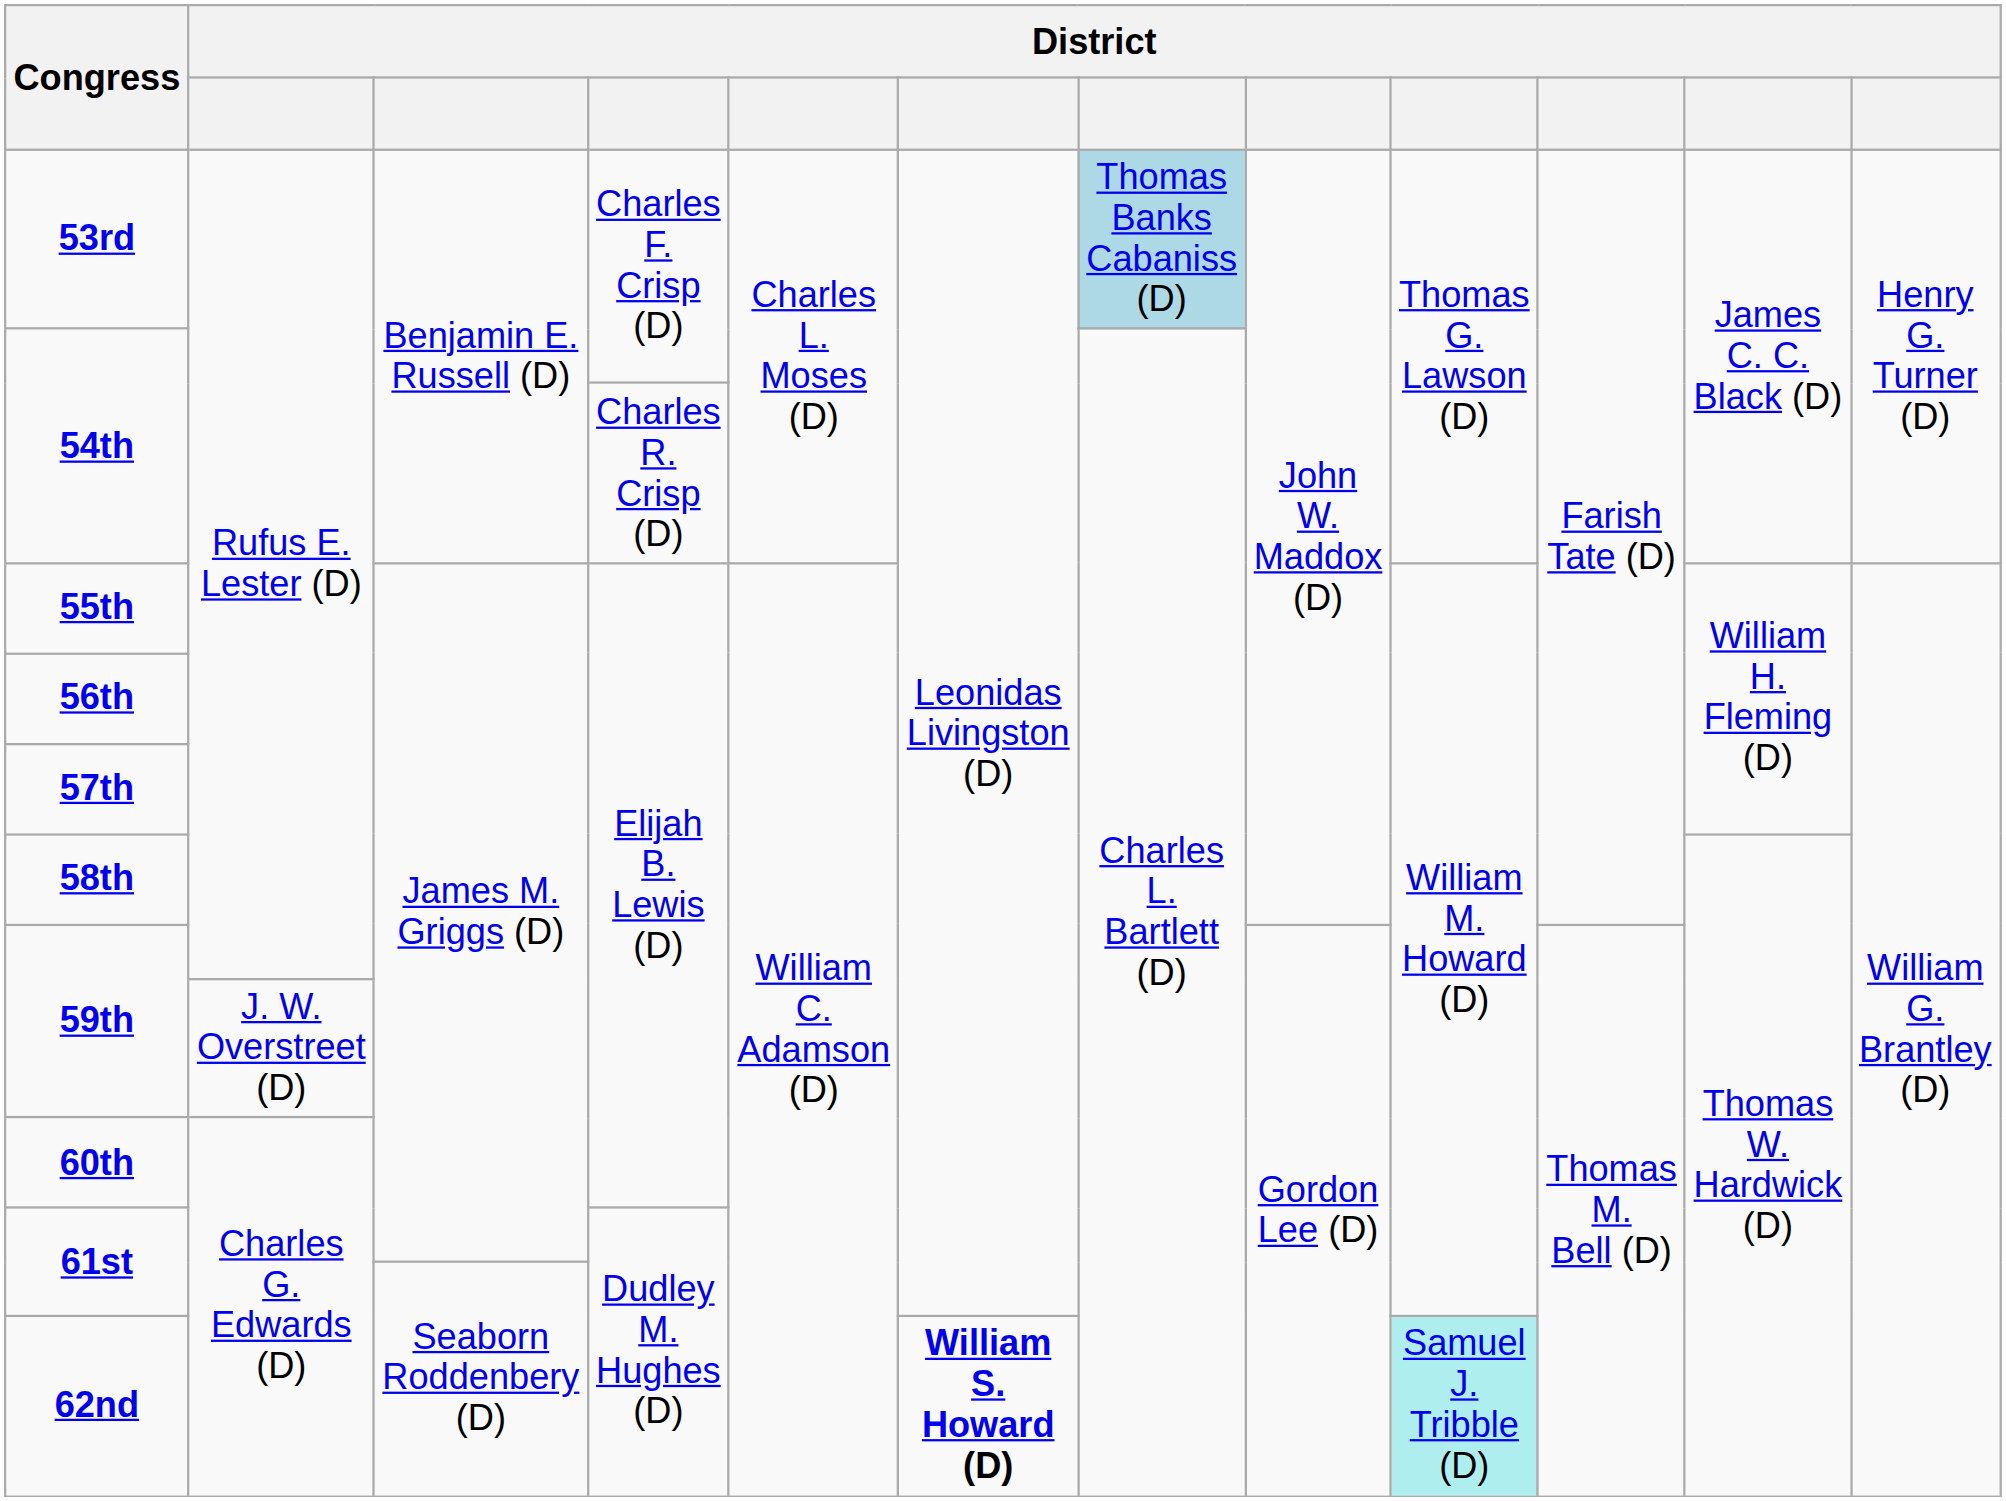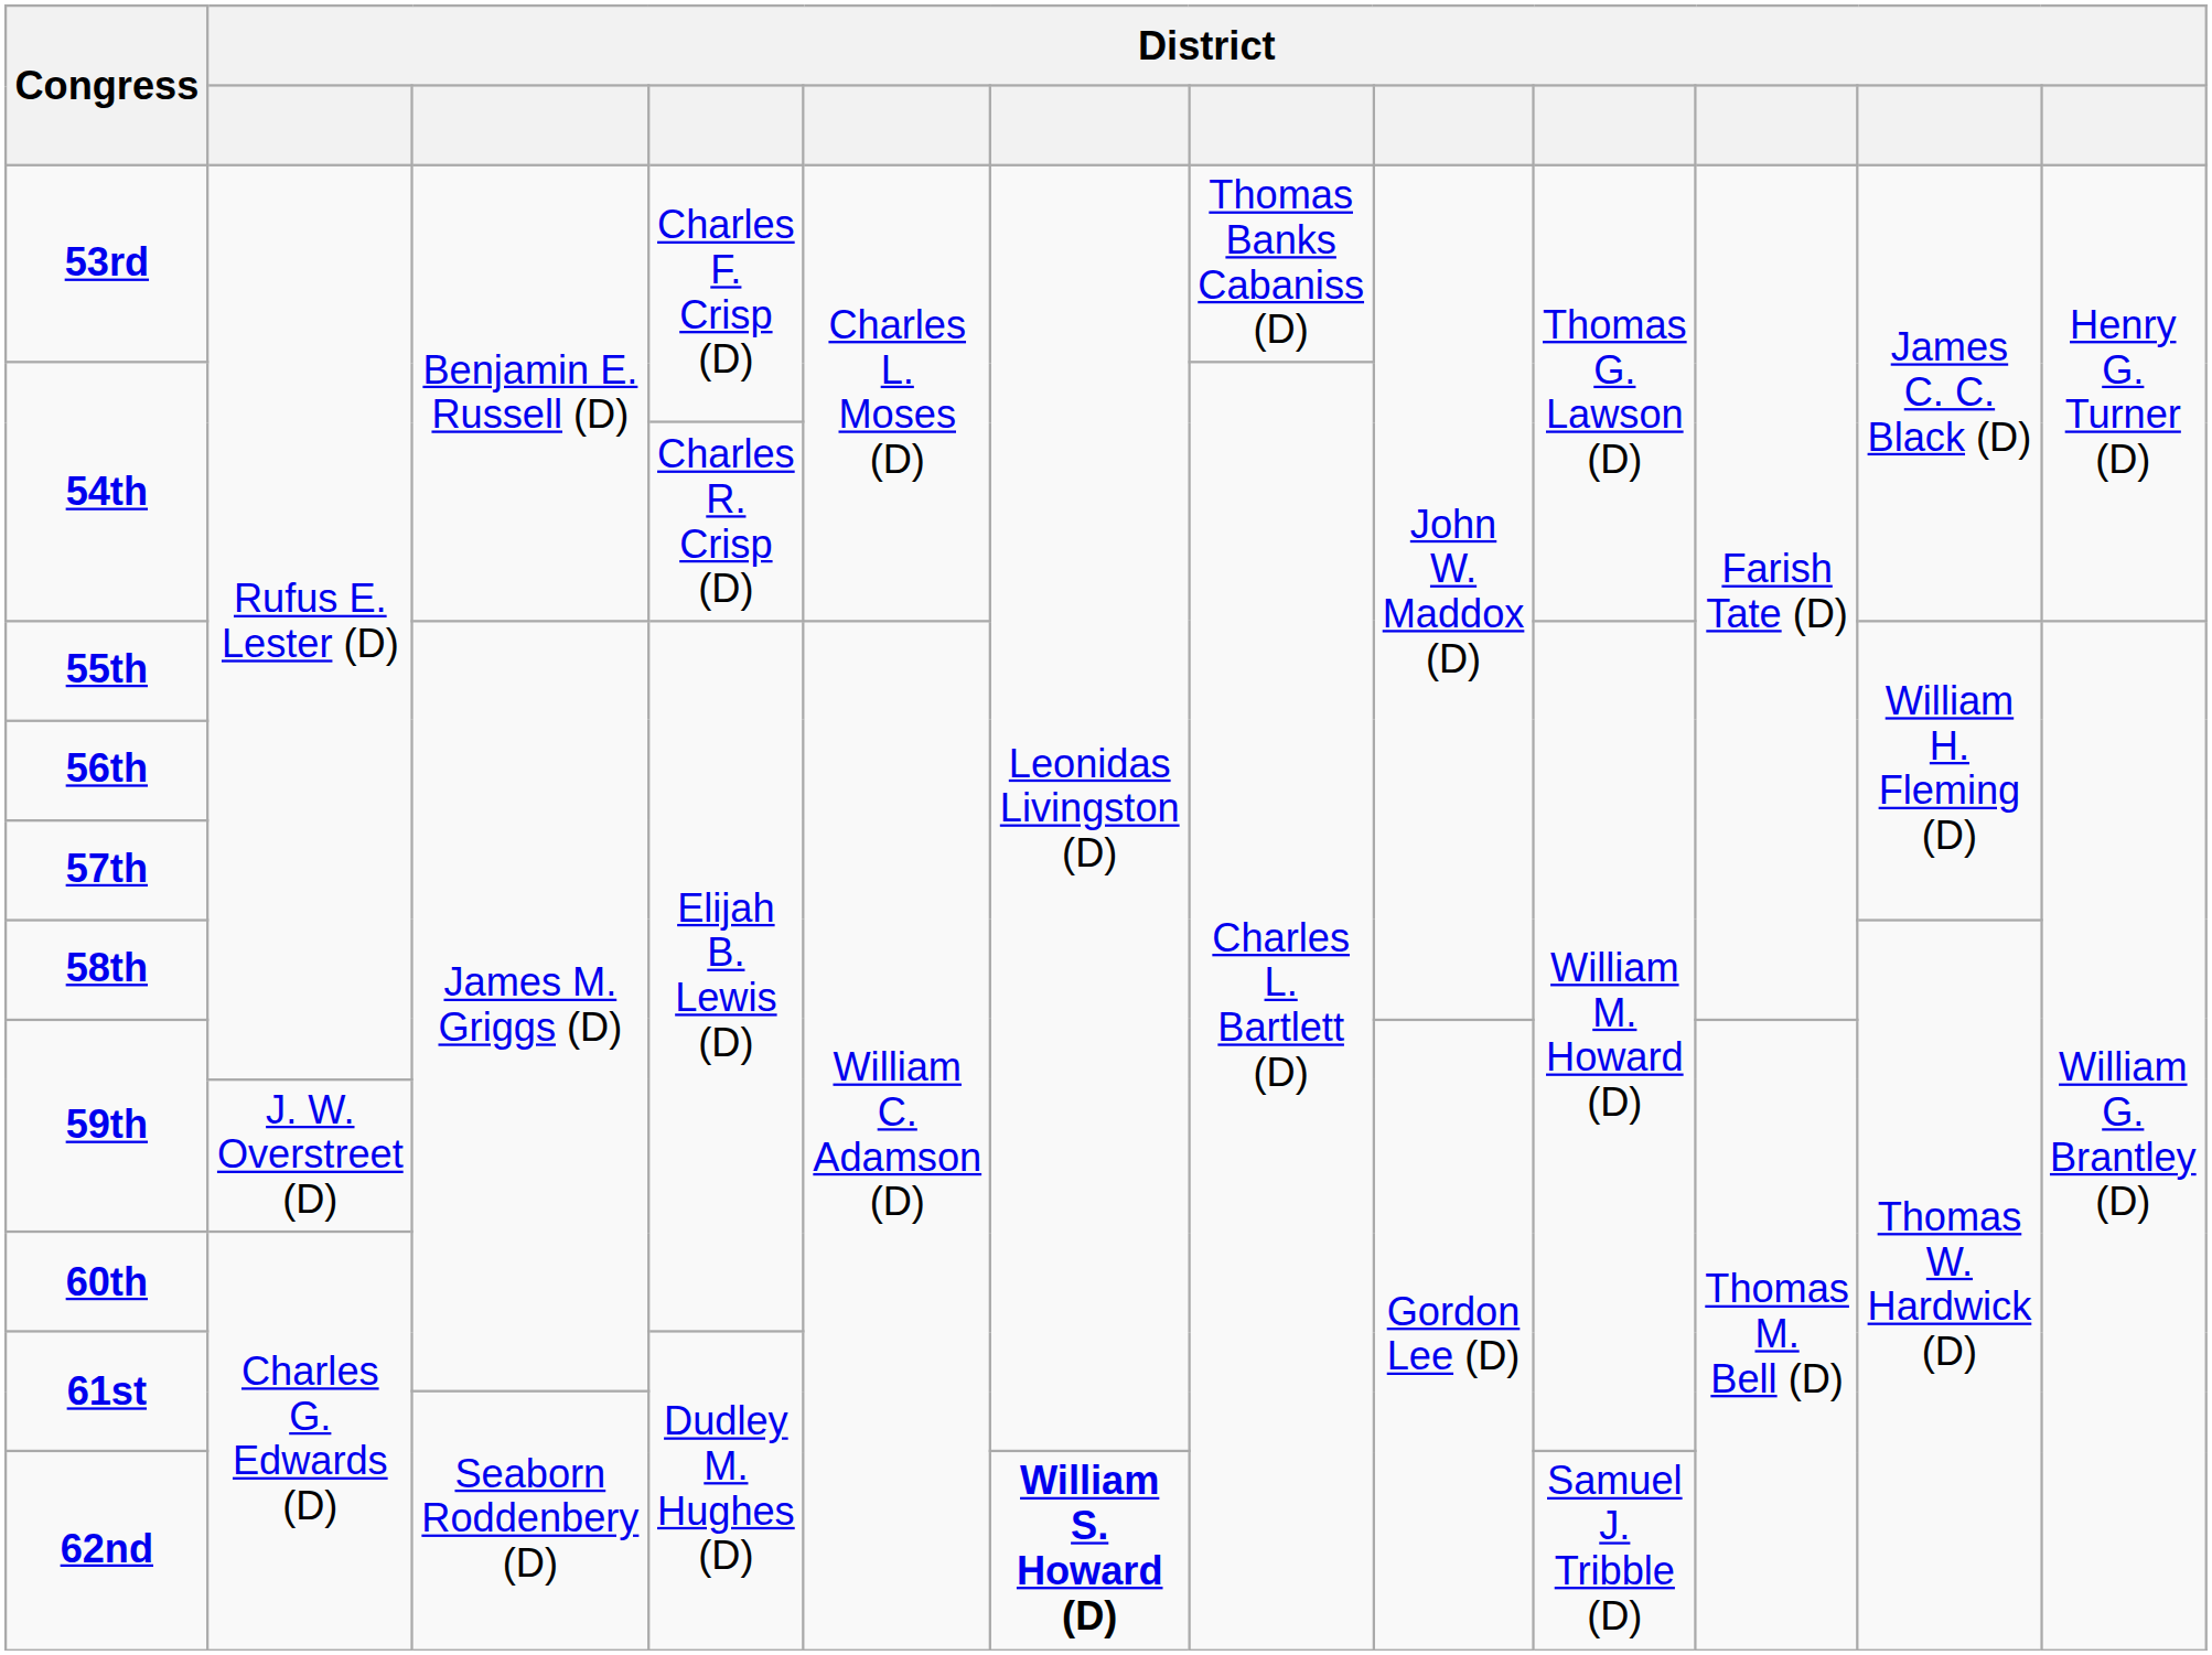53rd | column 7: lightblue background -> no background
62nd | column 9: paleturquoise background -> no background
